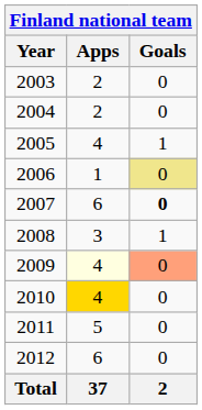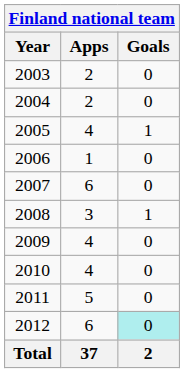2006 | Goals: khaki background -> no background
2007 | Goals: bold -> normal
2009 | Apps: lightyellow background -> no background
2009 | Goals: lightsalmon background -> no background
2010 | Apps: gold background -> no background
2012 | Goals: no background -> paleturquoise background
